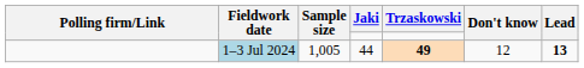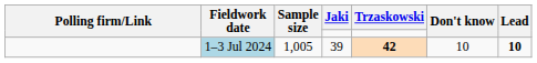row 3 | Jaki: 44 -> 39
row 3 | Trzaskowski: 49 -> 42
row 3 | Don't know: 12 -> 10
row 3 | Lead: 13 -> 10
